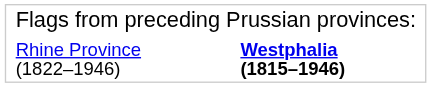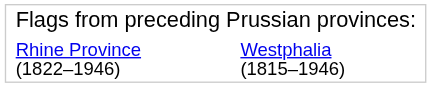Rhine Province (1822–1946) | column 2: bold -> normal
